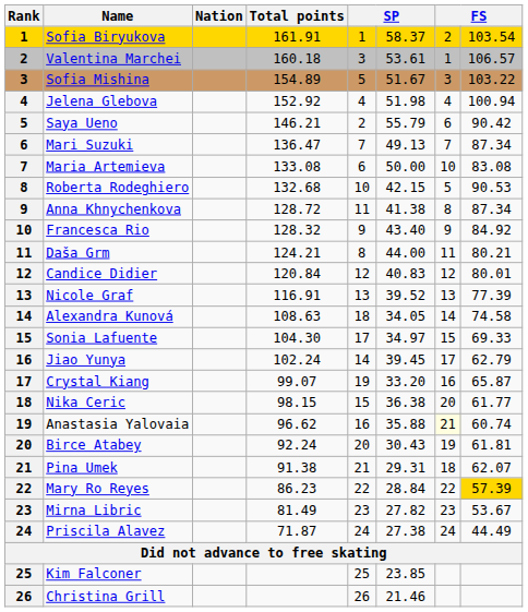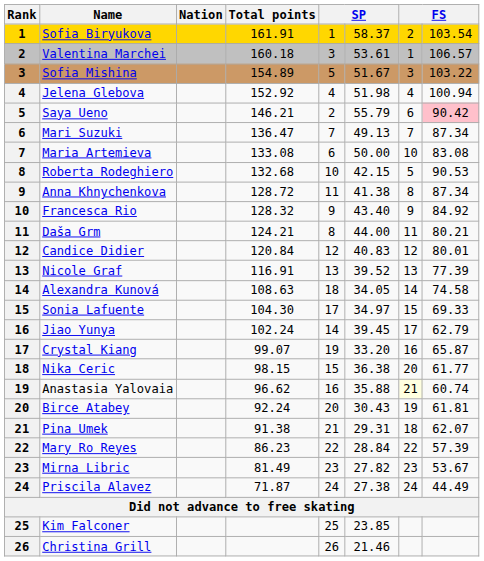Saya Ueno | column 8: no background -> pink background
Mary Ro Reyes | column 8: gold background -> no background
